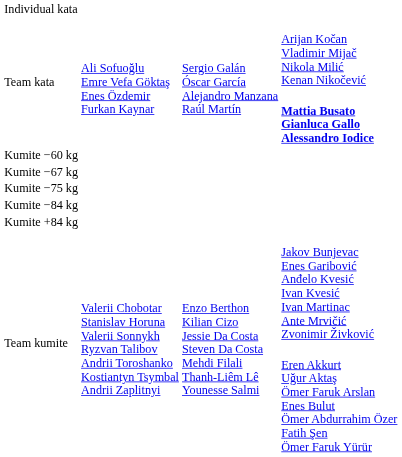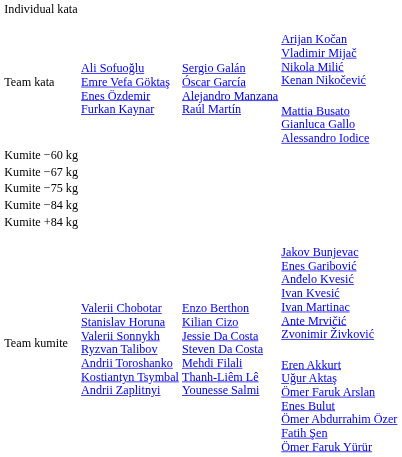Team kata / Mattia Busato Gianluca Gallo Alessandro Iodice | column 4: bold -> normal
